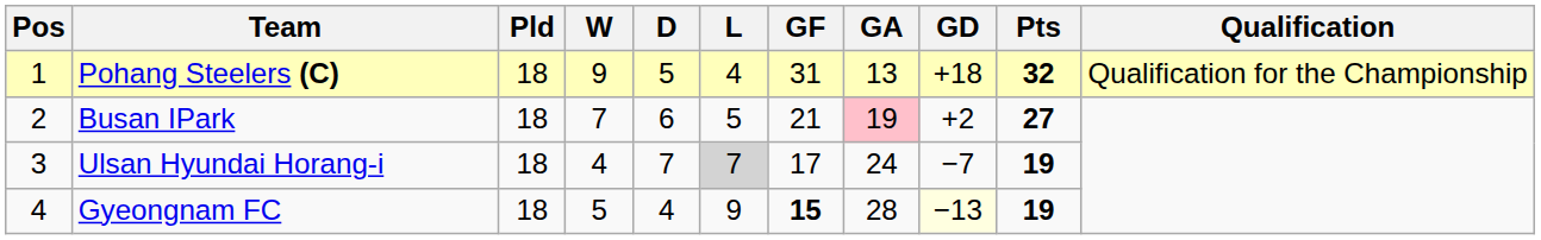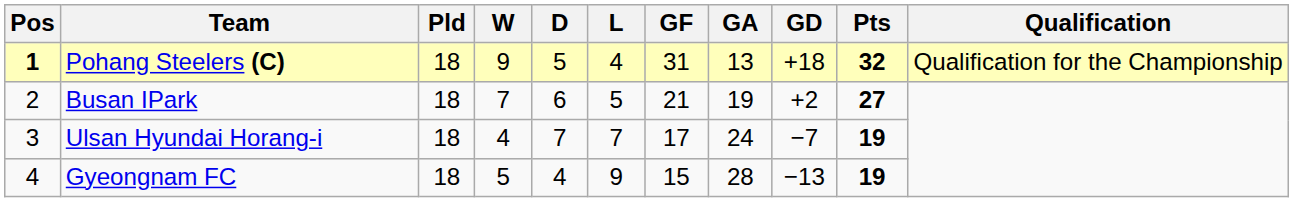Pohang Steelers (C) | Pos: normal -> bold
Busan IPark | GA: pink background -> no background
Ulsan Hyundai Horang-i | L: lightgrey background -> no background
Gyeongnam FC | GF: bold -> normal
Gyeongnam FC | GD: lightyellow background -> no background
